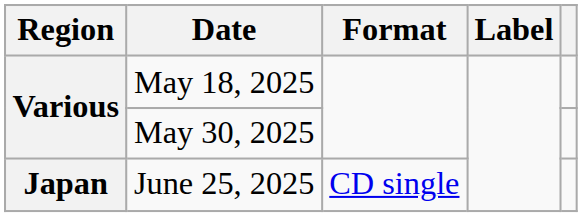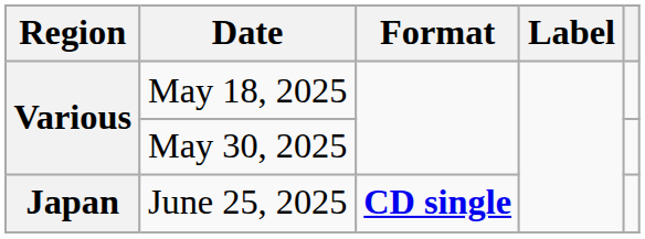June 25, 2025 | Format: normal -> bold
